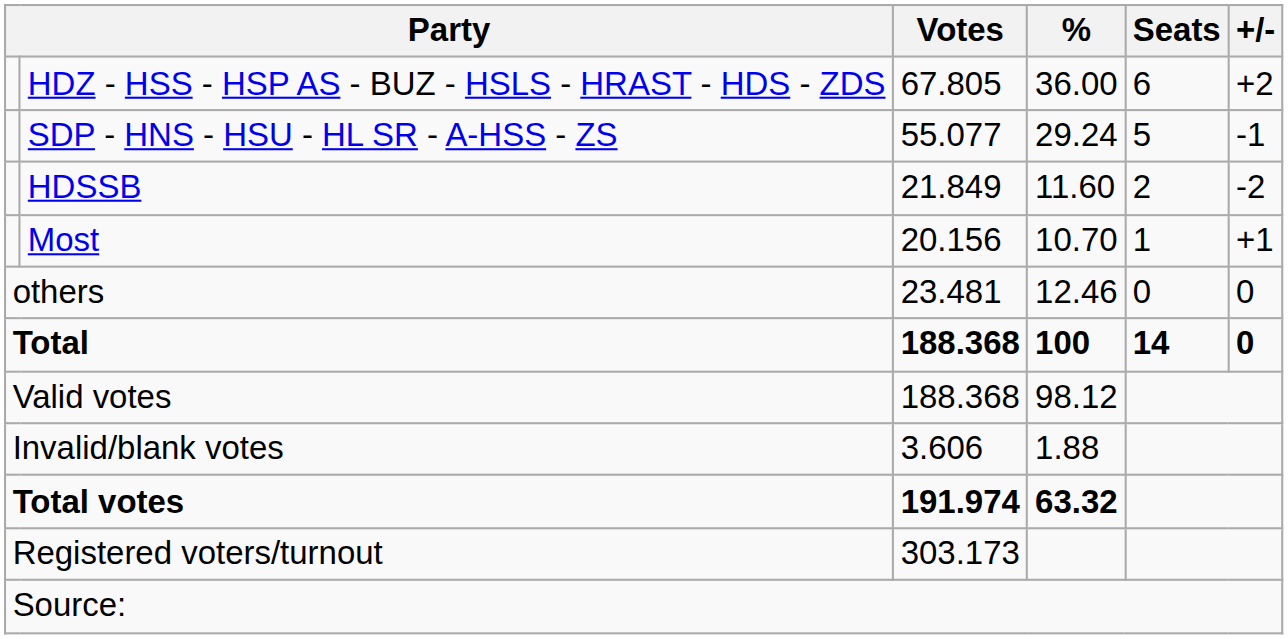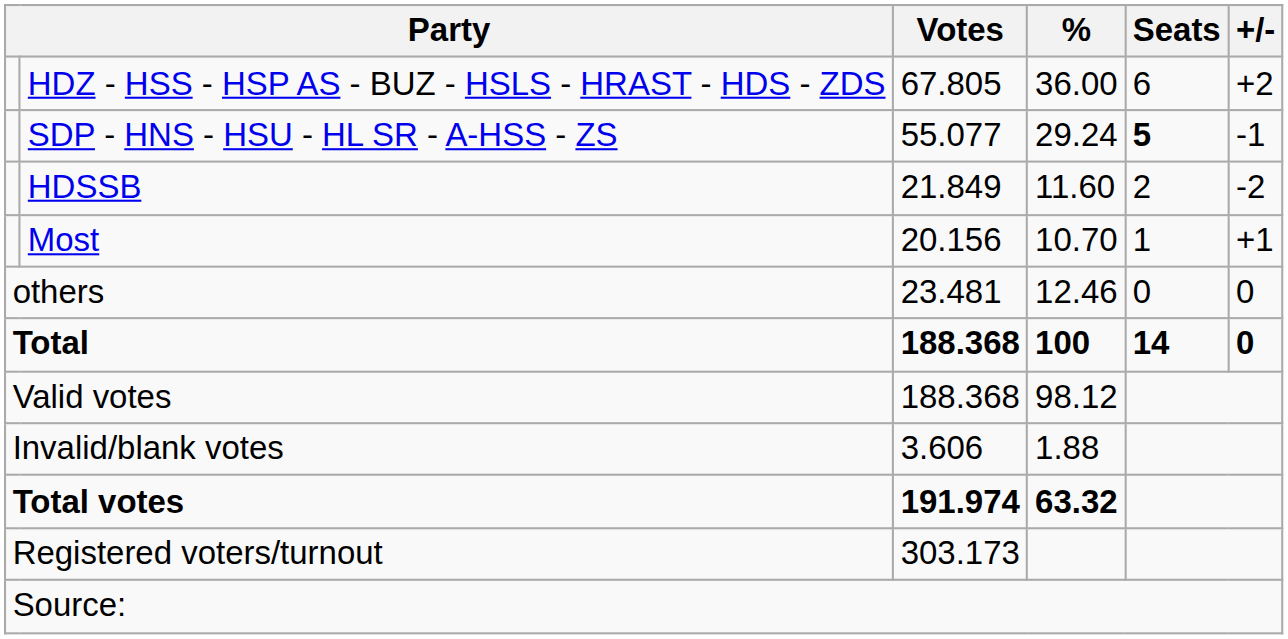SDP - HNS - HSU - HL SR - A-HSS - ZS | Seats: normal -> bold
